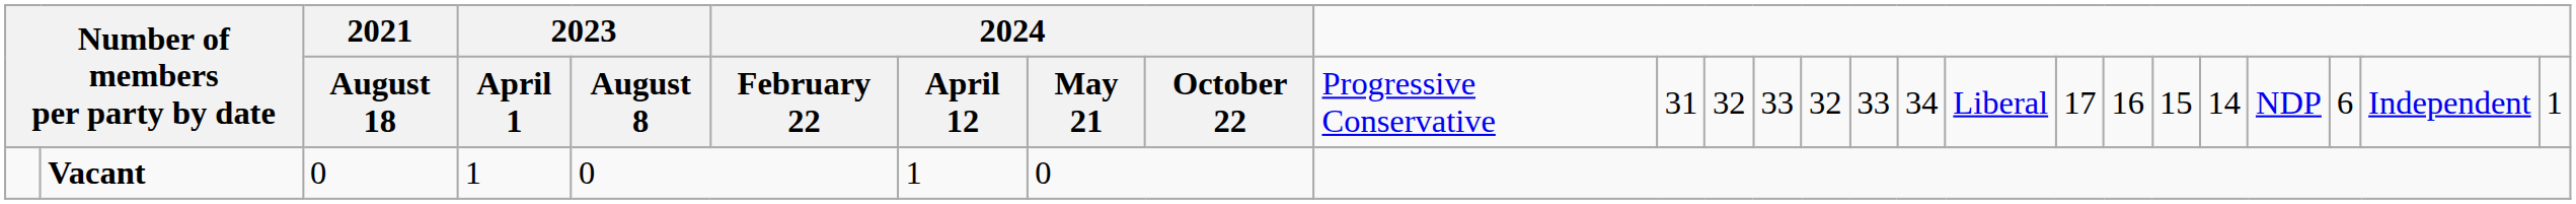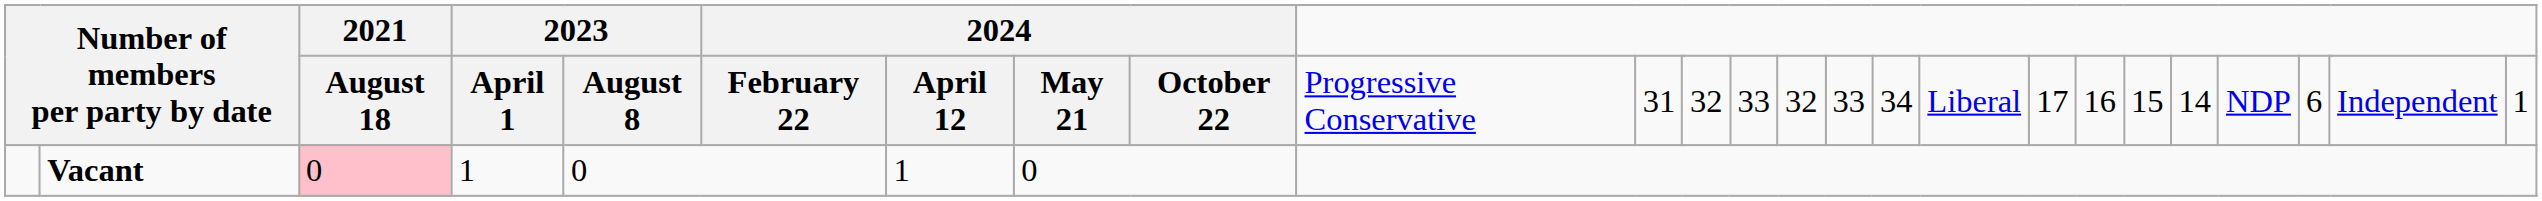row 3 | 2021: no background -> pink background
